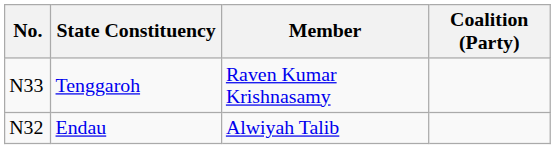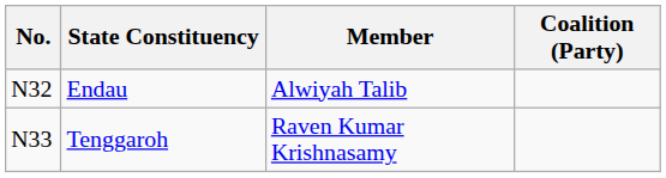rows swapped: Endau <-> Tenggaroh
